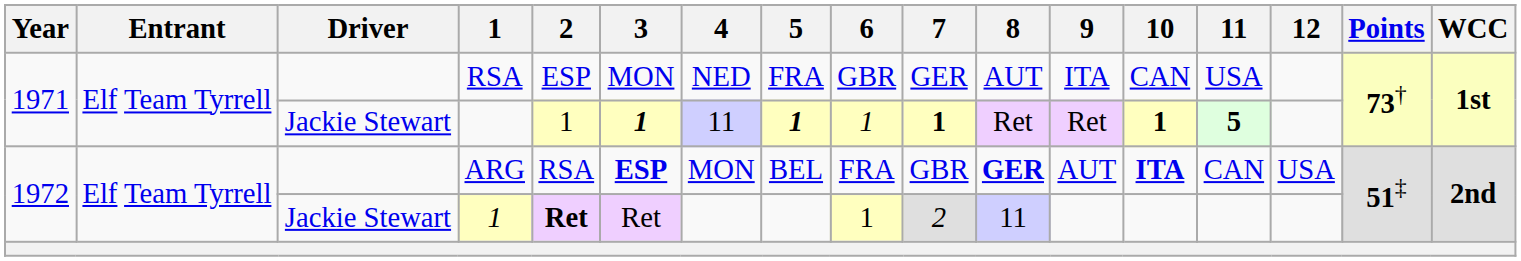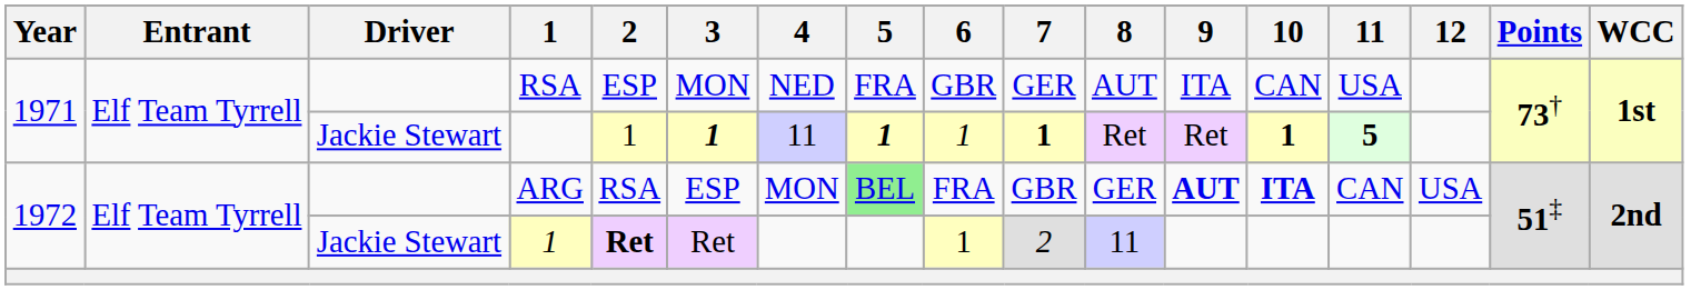ARG | 3: bold -> normal
ARG | 5: no background -> lightgreen background
ARG | 8: bold -> normal
ARG | 9: normal -> bold
